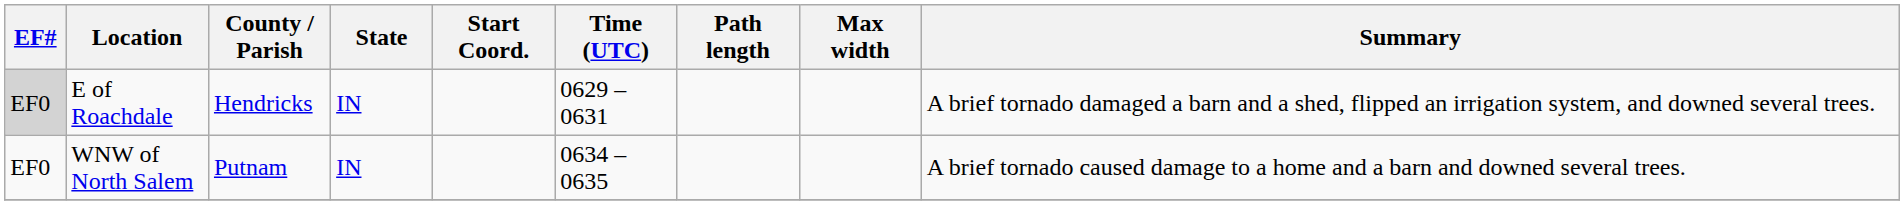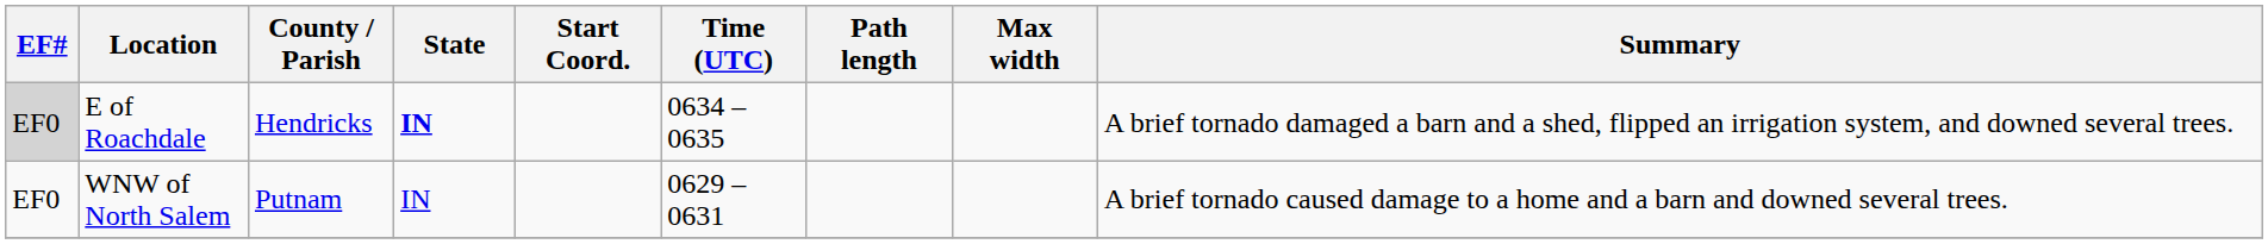E of Roachdale | State: normal -> bold
E of Roachdale | Time (UTC): 0629 – 0631 -> 0634 – 0635
WNW of North Salem | Time (UTC): 0634 – 0635 -> 0629 – 0631
